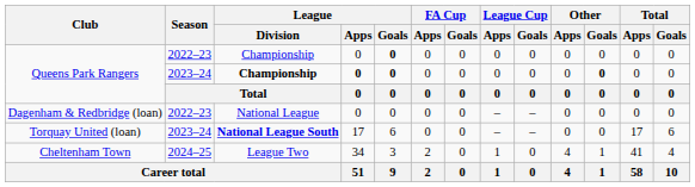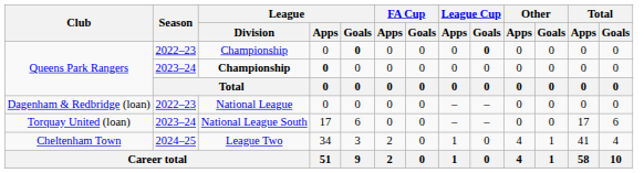Queens Park Rangers / 2022–23 | League Cup / Goals: normal -> bold
Queens Park Rangers / 2023–24 | League / Goals: bold -> normal
Queens Park Rangers / 2023–24 | Other / Goals: bold -> normal
Torquay United (loan) | League / Division: bold -> normal
